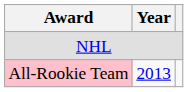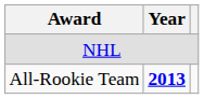All-Rookie Team | Award: pink background -> no background
All-Rookie Team | Year: normal -> bold
